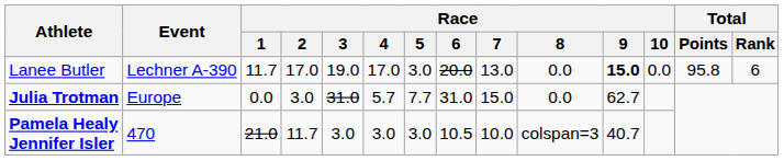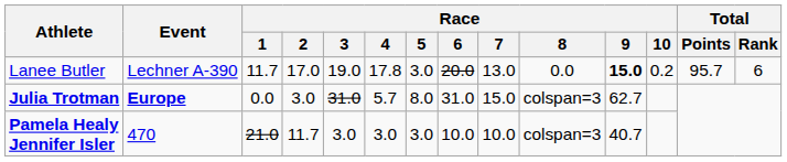Lanee Butler | Race / 4: 17.0 -> 17.8
Lanee Butler | Race / 10: 0.0 -> 0.2
Lanee Butler | Total / Points: 95.8 -> 95.7
Julia Trotman | Event: normal -> bold
Julia Trotman | Race / 5: 7.7 -> 8.0
Julia Trotman | Race / 8: 0.0 -> colspan=3
Pamela Healy Jennifer Isler | Race / 6: 10.5 -> 10.0
